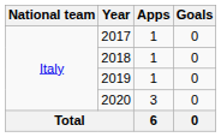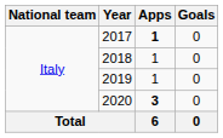2017 | Apps: normal -> bold
2020 | Apps: normal -> bold
